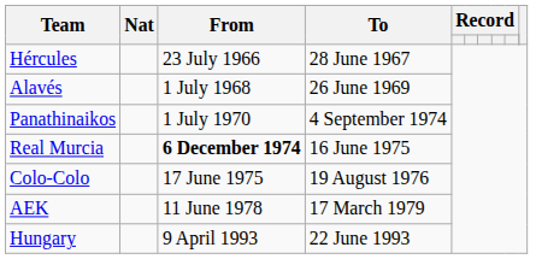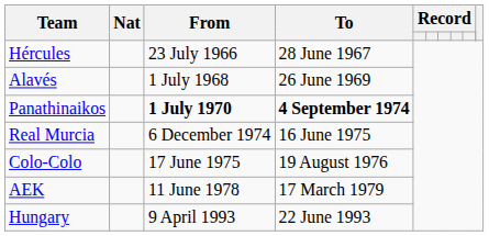Panathinaikos | From: normal -> bold
Panathinaikos | To: normal -> bold
Real Murcia | From: bold -> normal
